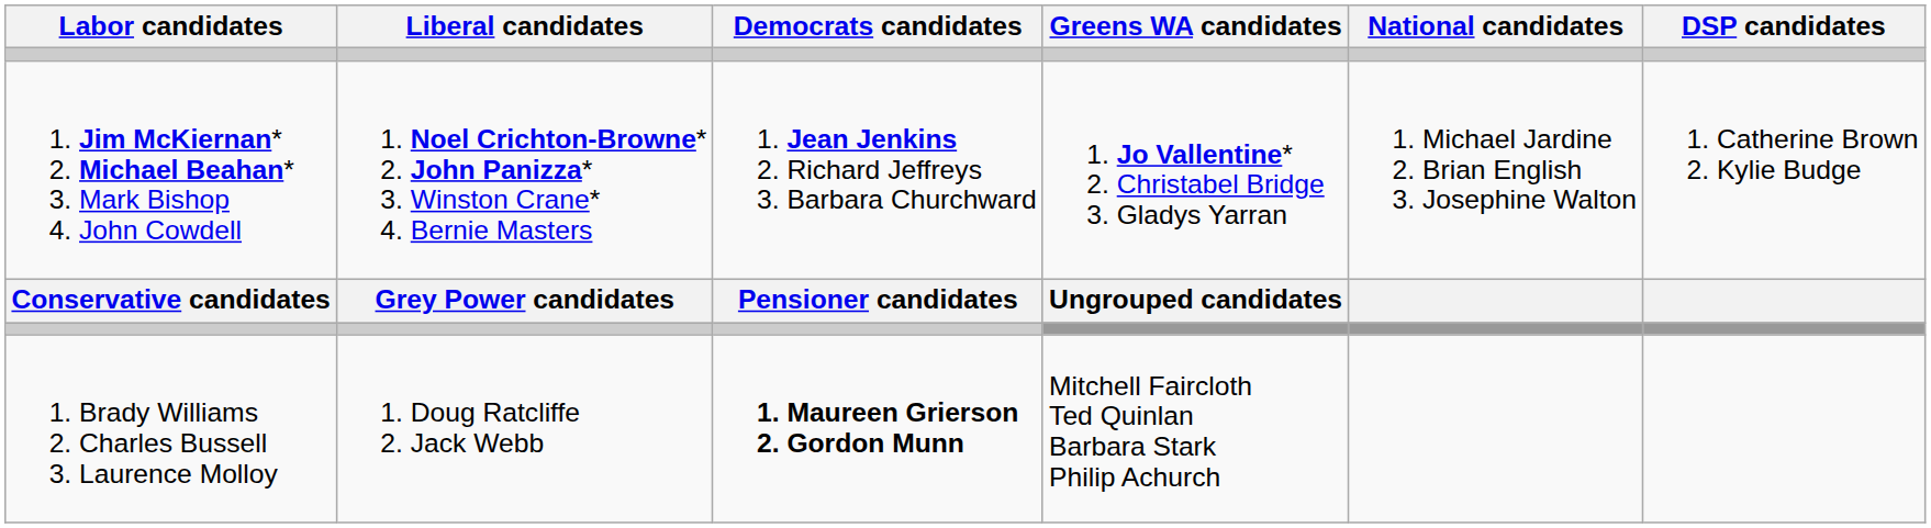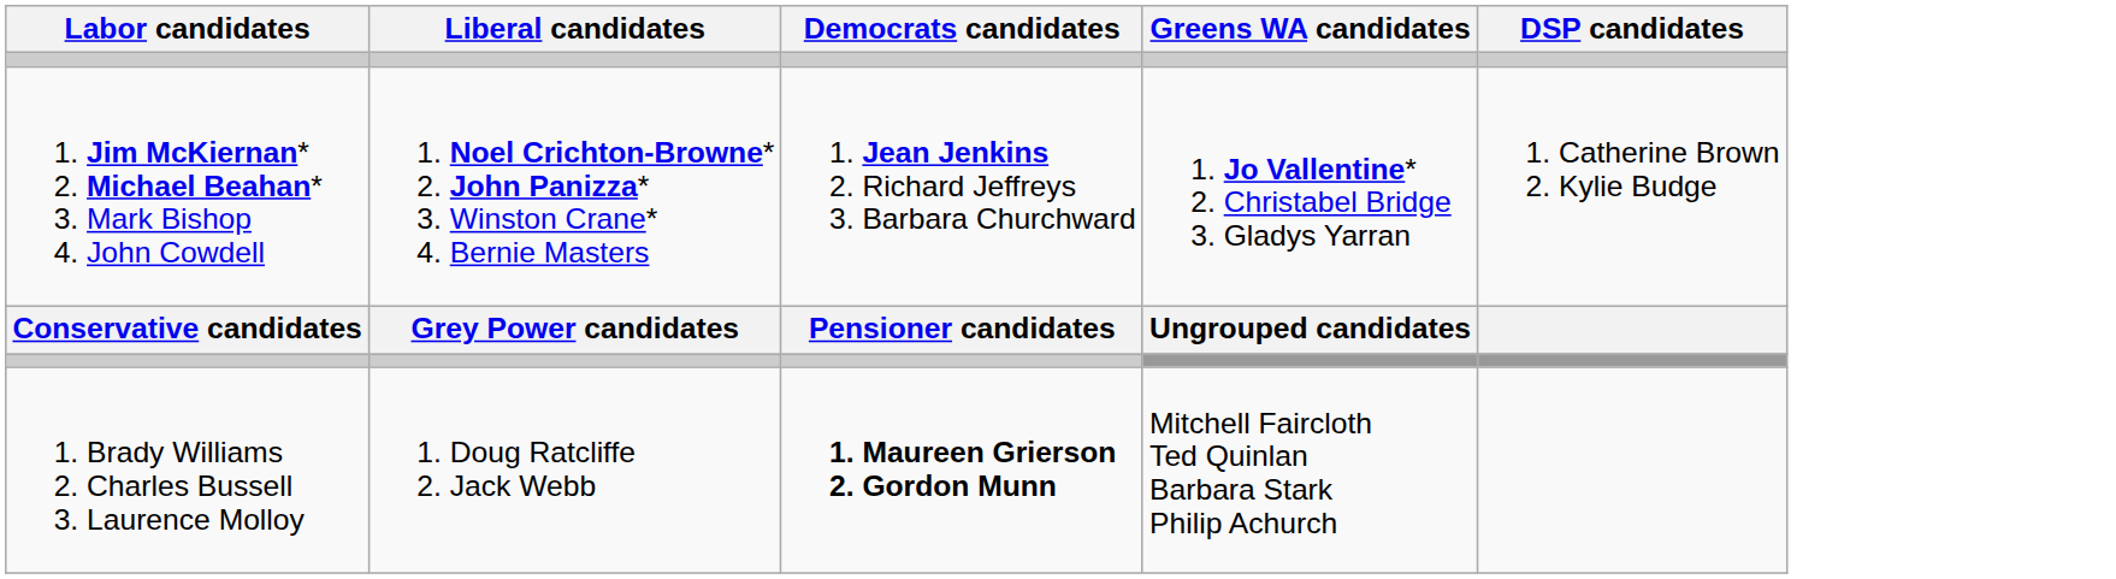- column: National candidates | Michael Jardine Brian English Josephine Walton
